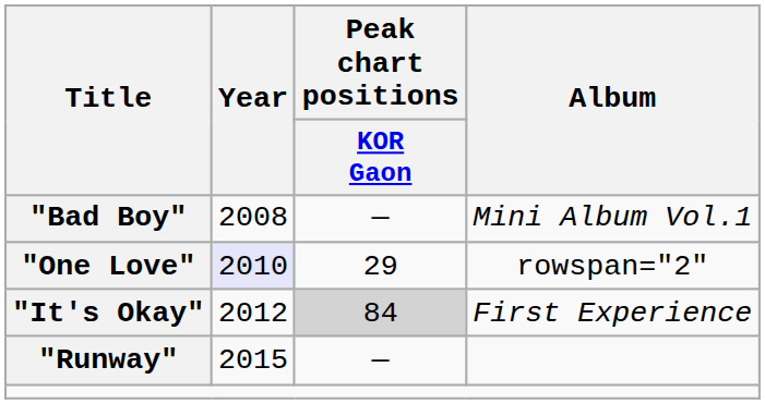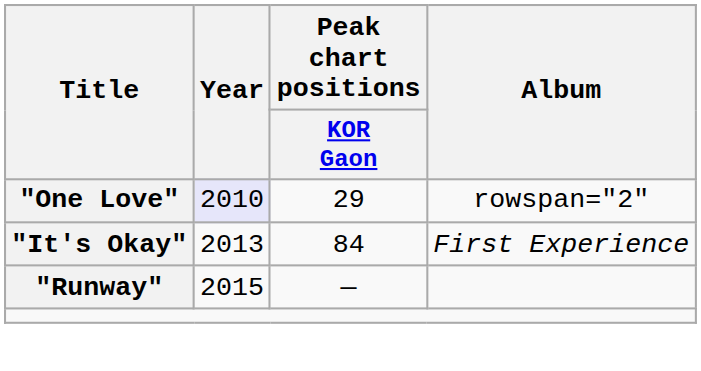- row: "Bad Boy" | 2008 | — | Mini Album Vol.1
"It's Okay" | Year: 2012 -> 2013
"It's Okay" | Peak chart positions / KOR Gaon: lightgrey background -> no background
